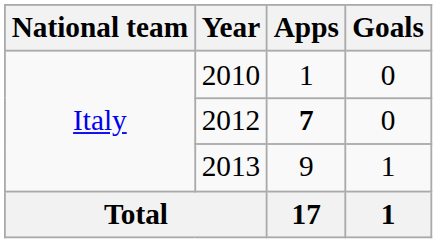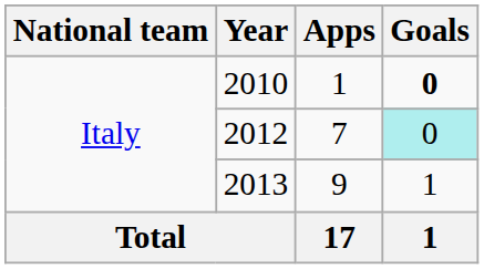2010 | Goals: normal -> bold
2012 | Apps: bold -> normal
2012 | Goals: no background -> paleturquoise background
